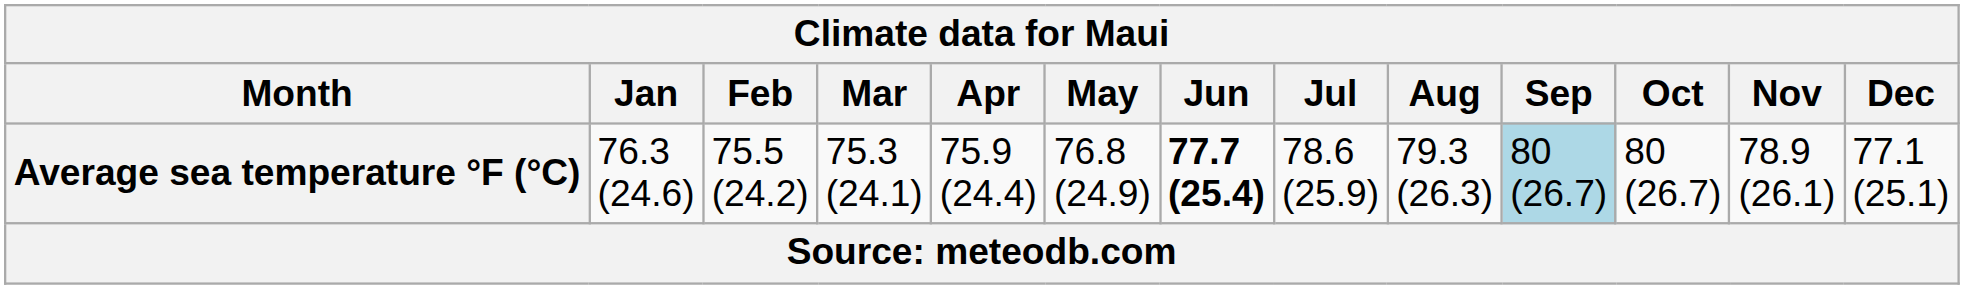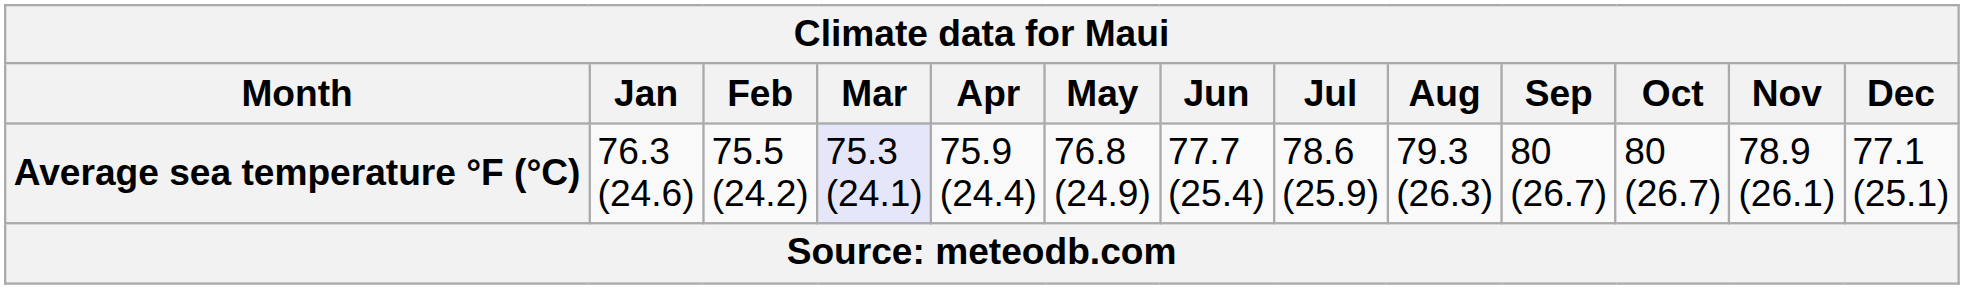row 3 | Mar: no background -> lavender background
row 3 | Jun: bold -> normal
row 3 | Sep: lightblue background -> no background
